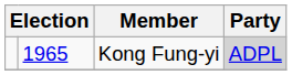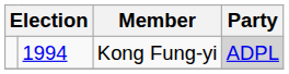Kong Fung-yi | column 2: 1965 -> 1994
